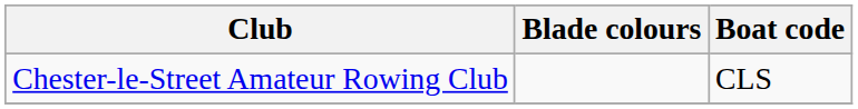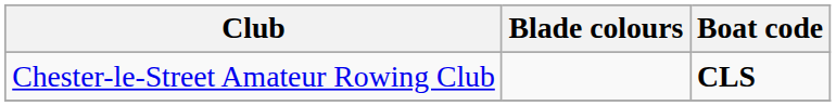Chester-le-Street Amateur Rowing Club | Boat code: normal -> bold
